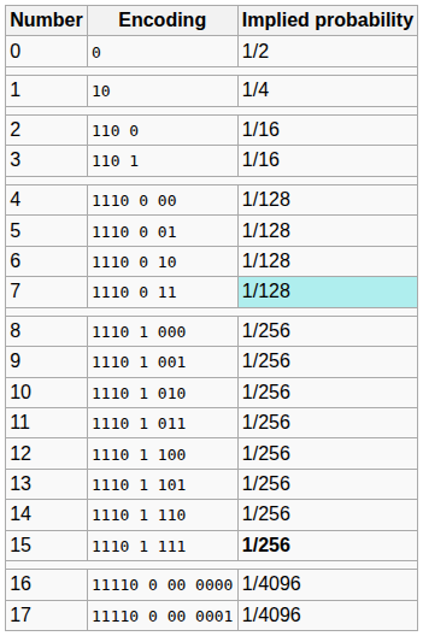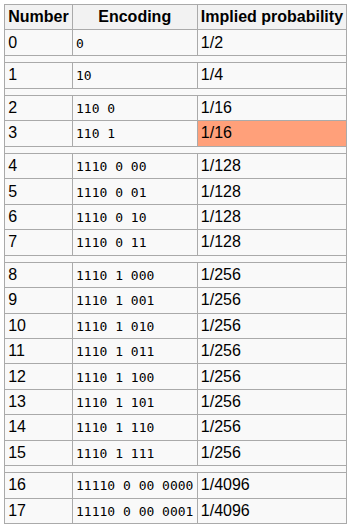3 | Implied probability: no background -> lightsalmon background
7 | Implied probability: paleturquoise background -> no background
15 | Implied probability: bold -> normal
